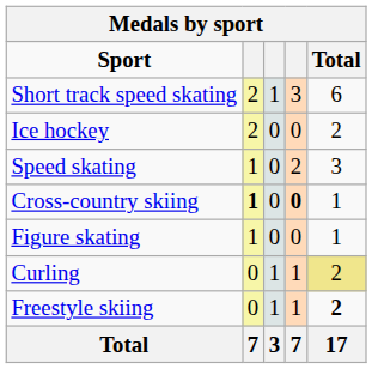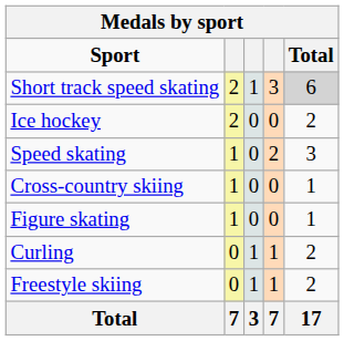Short track speed skating | Total: no background -> lightgrey background
Cross-country skiing | column 2: bold -> normal
Cross-country skiing | column 4: bold -> normal
Curling | Total: khaki background -> no background
Freestyle skiing | Total: bold -> normal
